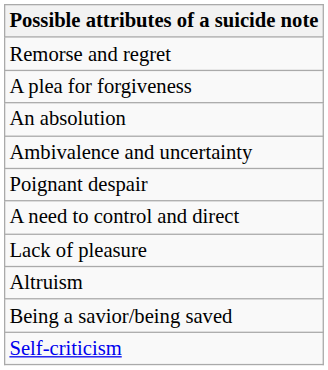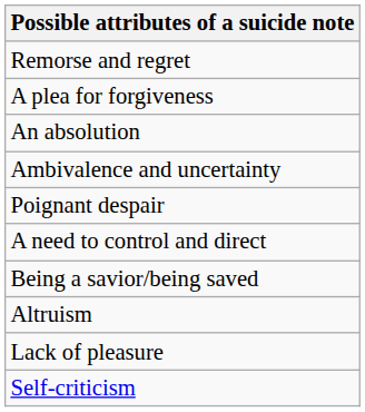row 8 | column 1: Lack of pleasure -> Being a savior/being saved
row 10 | column 1: Being a savior/being saved -> Lack of pleasure
